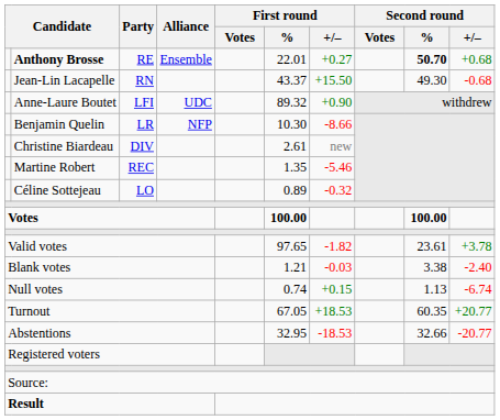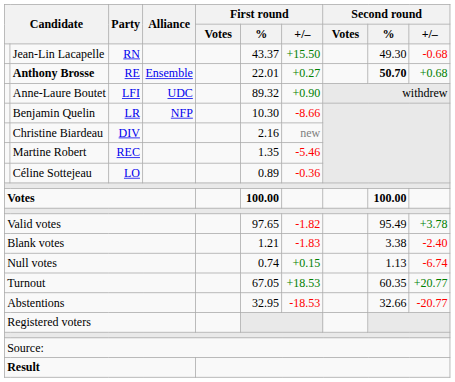rows swapped: Jean-Lin Lacapelle <-> Anthony Brosse
Christine Biardeau | First round / %: 2.61 -> 2.16
Céline Sottejeau | First round / +/–: -0.32 -> -0.36
Valid votes | Second round / %: 23.61 -> 95.49
Blank votes | First round / +/–: -0.03 -> -1.83
